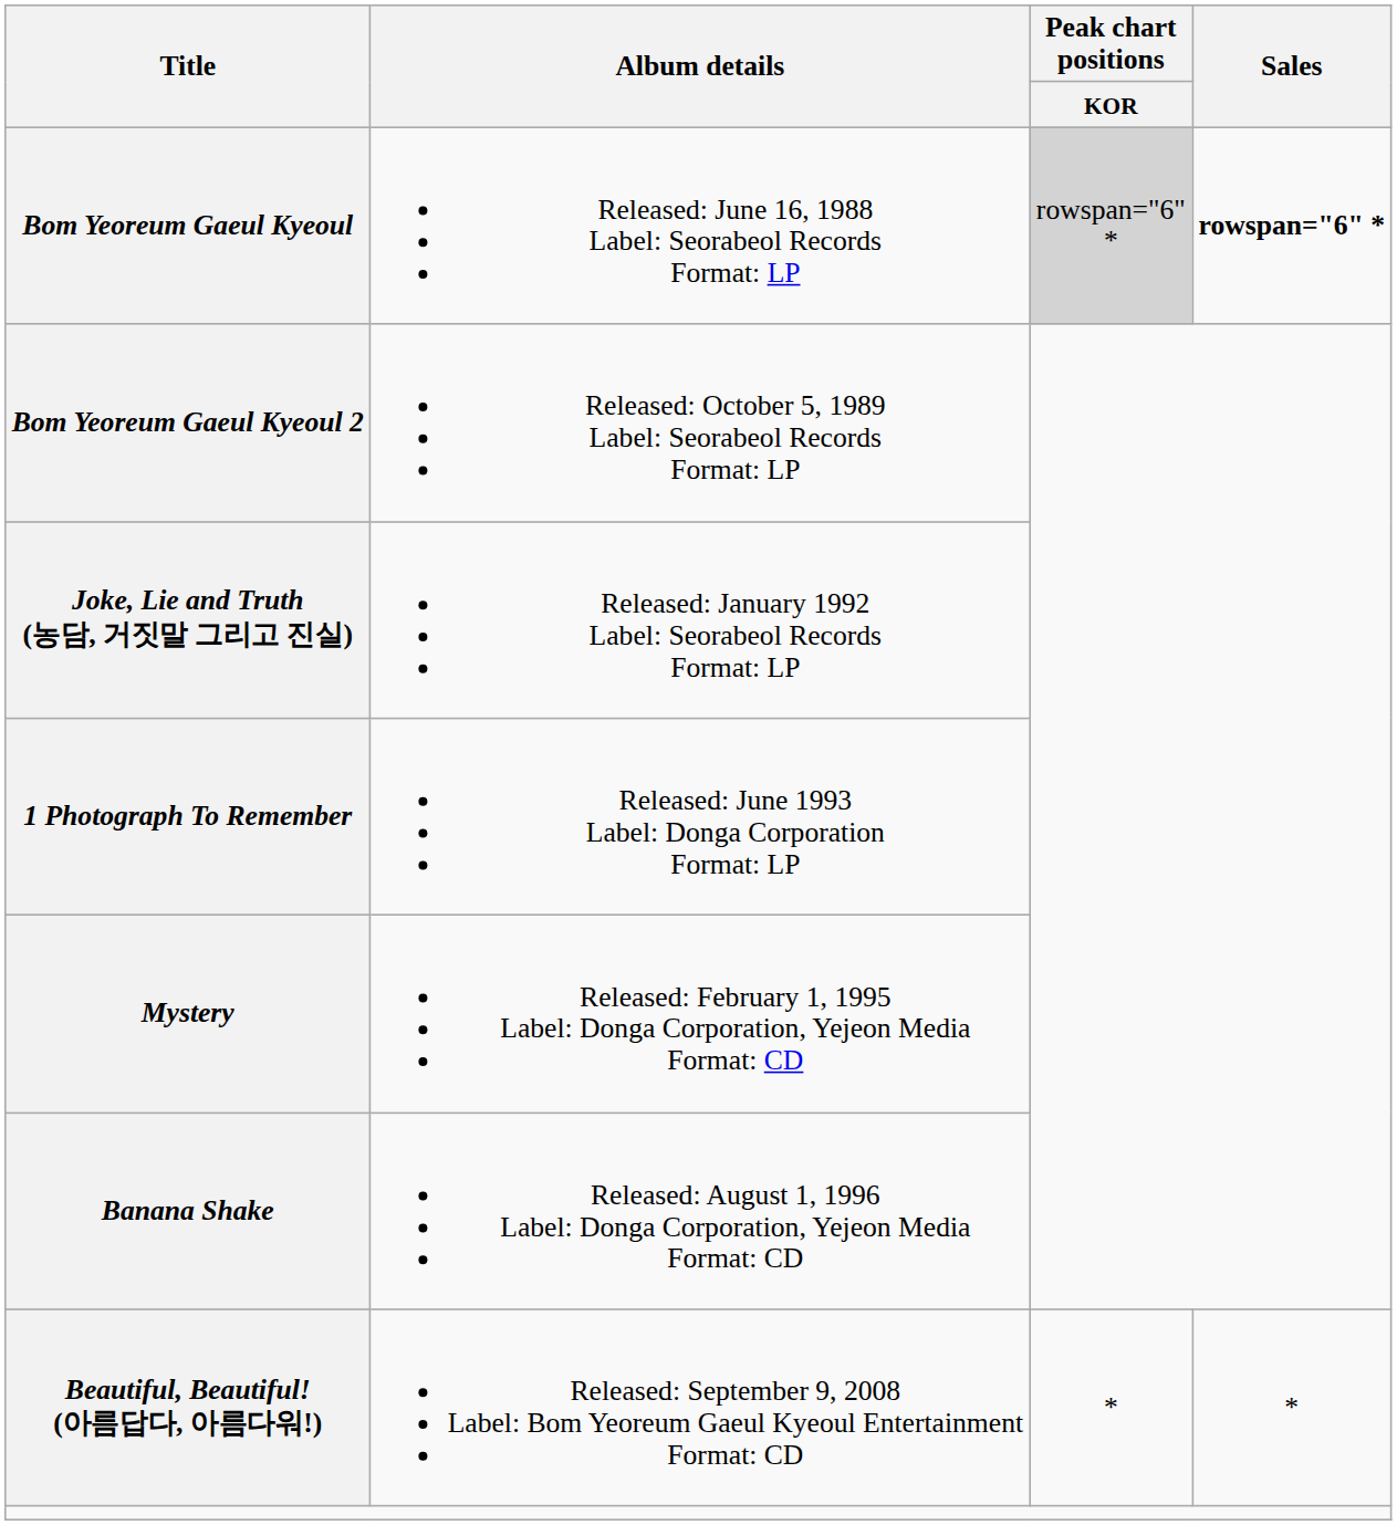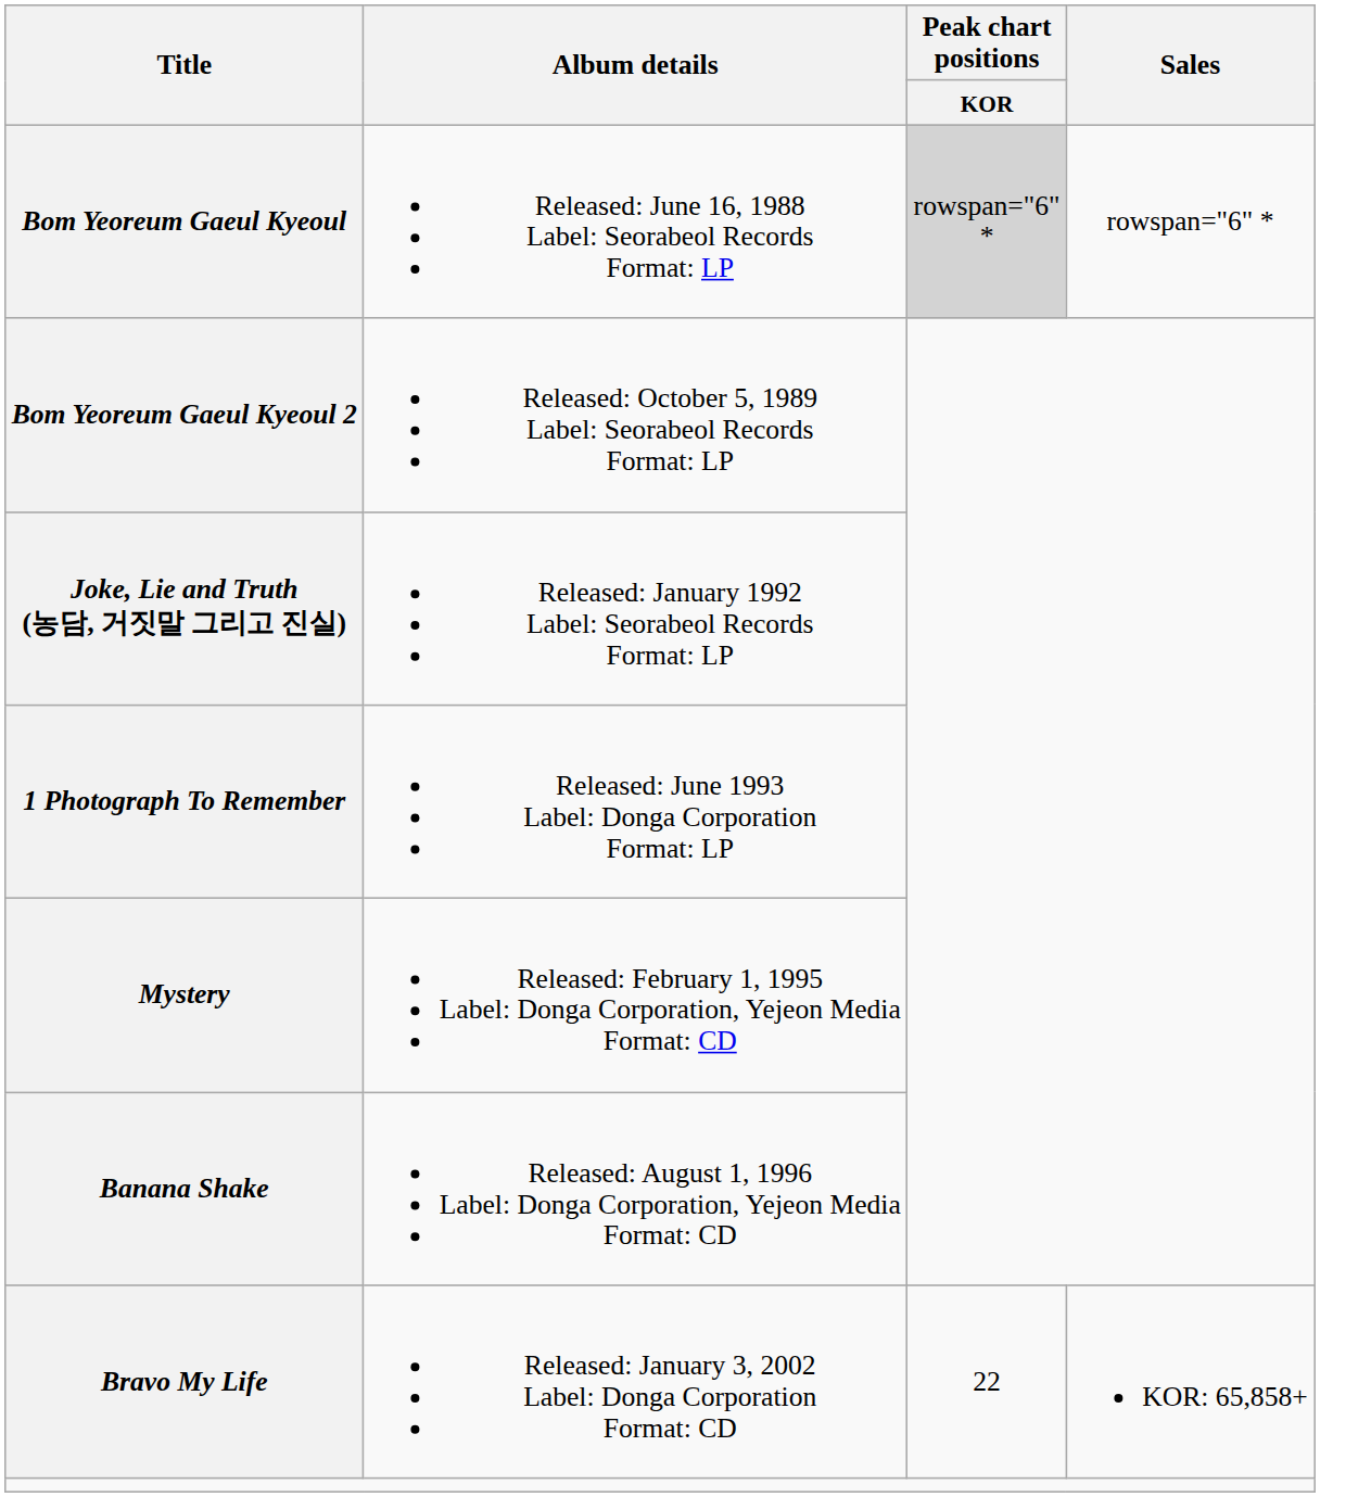Bom Yeoreum Gaeul Kyeoul | Sales: bold -> normal
+ row: Bravo My Life | Released: January 3, 2002 Label: Donga Corporation Format: CD | 22 | KOR: 65,858+
- row: Beautiful, Beautiful! (아름답다, 아름다워!) | Released: September 9, 2008 Label: Bom Yeoreum Gaeul Kyeoul Entertainment Format: CD | * | *
